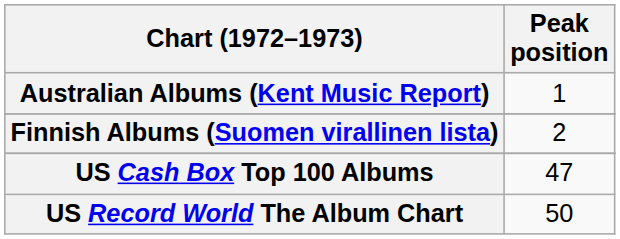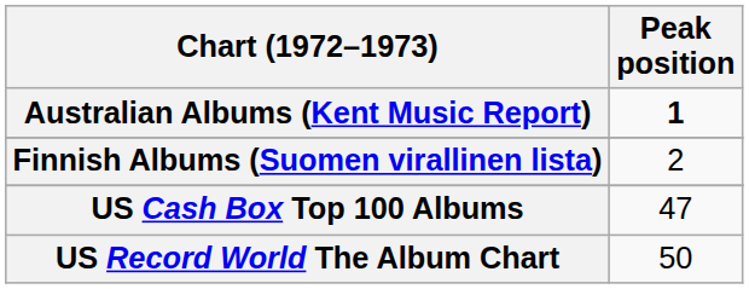Australian Albums (Kent Music Report) | Peak position: normal -> bold
